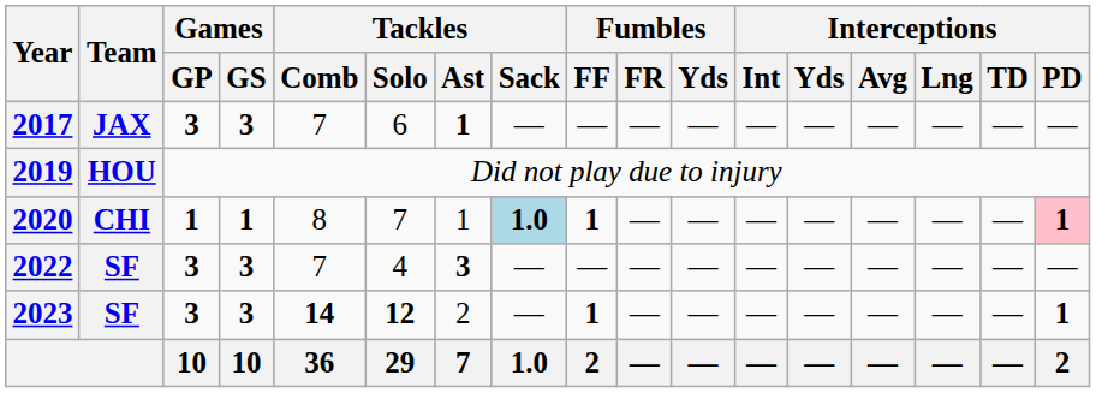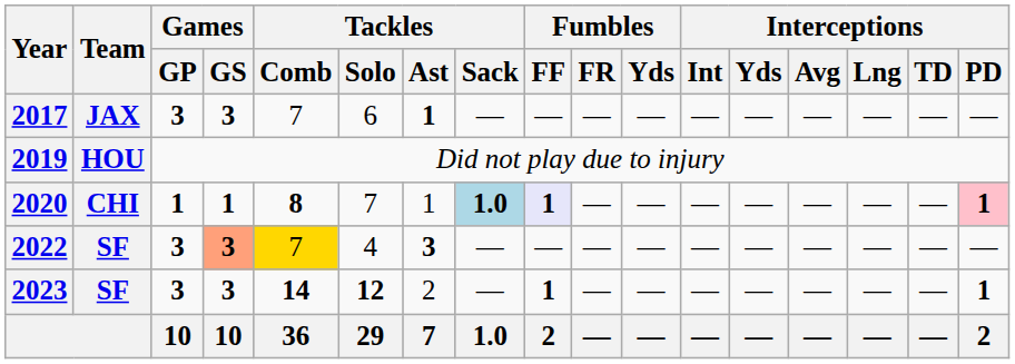2020 | Tackles / Comb: normal -> bold
2020 | Fumbles / FF: no background -> lavender background
2022 | Games / GS: no background -> lightsalmon background
2022 | Tackles / Comb: no background -> gold background
